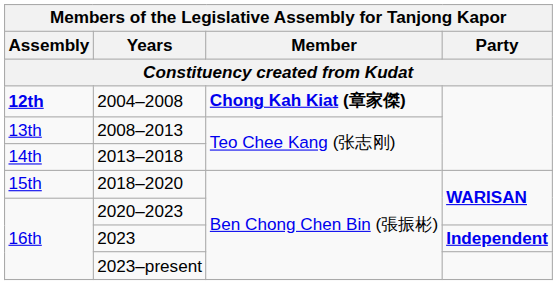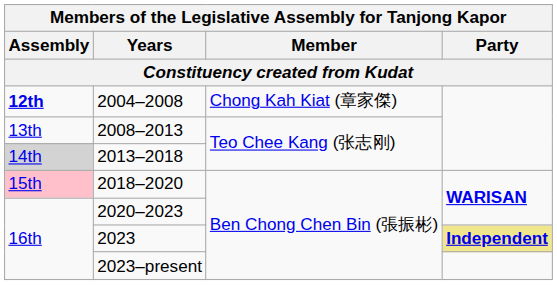2004–2008 | Member: bold -> normal
2013–2018 | Assembly: no background -> lightgrey background
2018–2020 | Assembly: no background -> pink background
2023 | Party: no background -> khaki background
